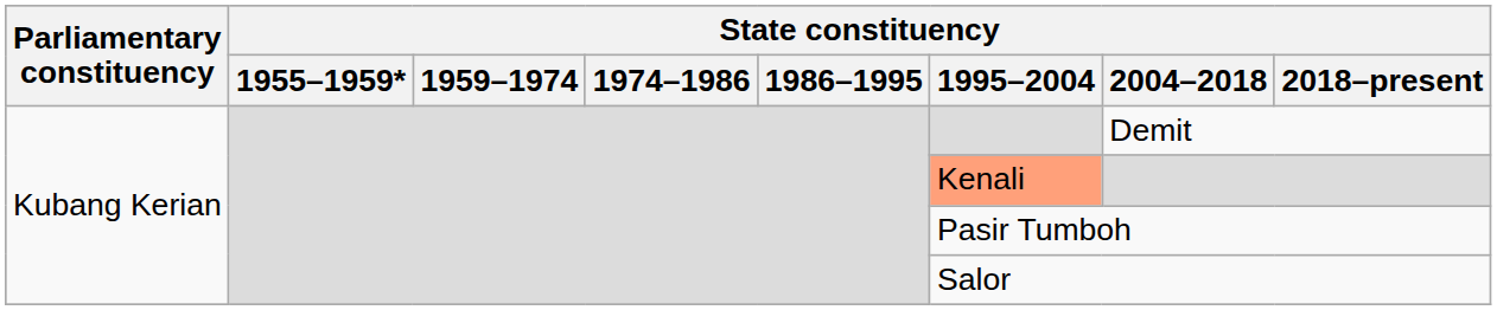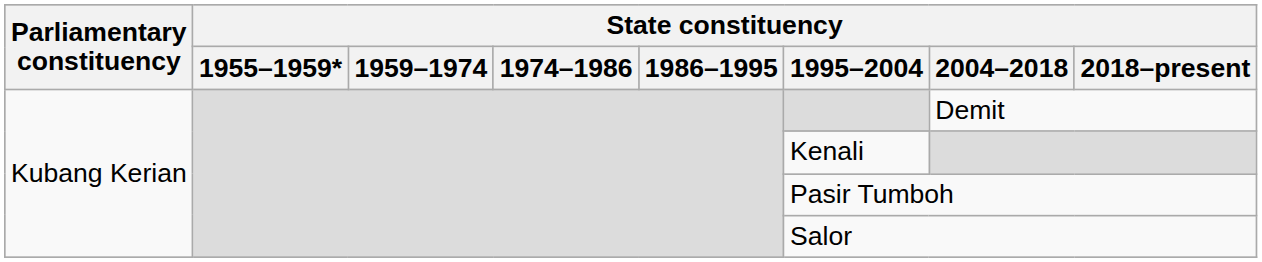row 4 | State constituency / 1995–2004: lightsalmon background -> no background
